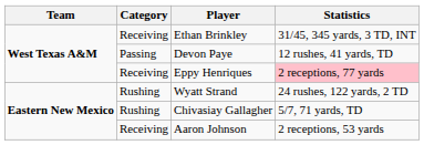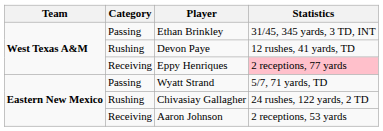Ethan Brinkley | Category: Receiving -> Passing
Devon Paye | Category: Passing -> Rushing
Wyatt Strand | Category: Rushing -> Passing
Wyatt Strand | Statistics: 24 rushes, 122 yards, 2 TD -> 5/7, 71 yards, TD
Chivasiay Gallagher | Statistics: 5/7, 71 yards, TD -> 24 rushes, 122 yards, 2 TD
